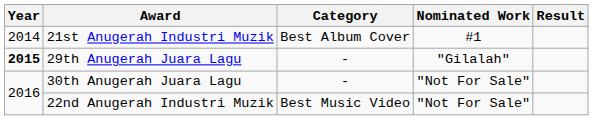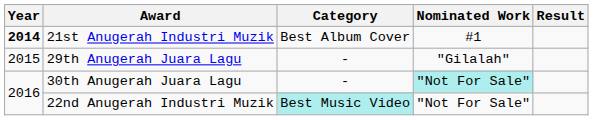21st Anugerah Industri Muzik | Year: normal -> bold
29th Anugerah Juara Lagu | Year: bold -> normal
30th Anugerah Juara Lagu | Nominated Work: no background -> paleturquoise background
22nd Anugerah Industri Muzik | Category: no background -> paleturquoise background
